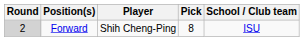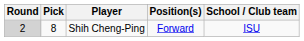columns swapped: Pick <-> Position(s)
